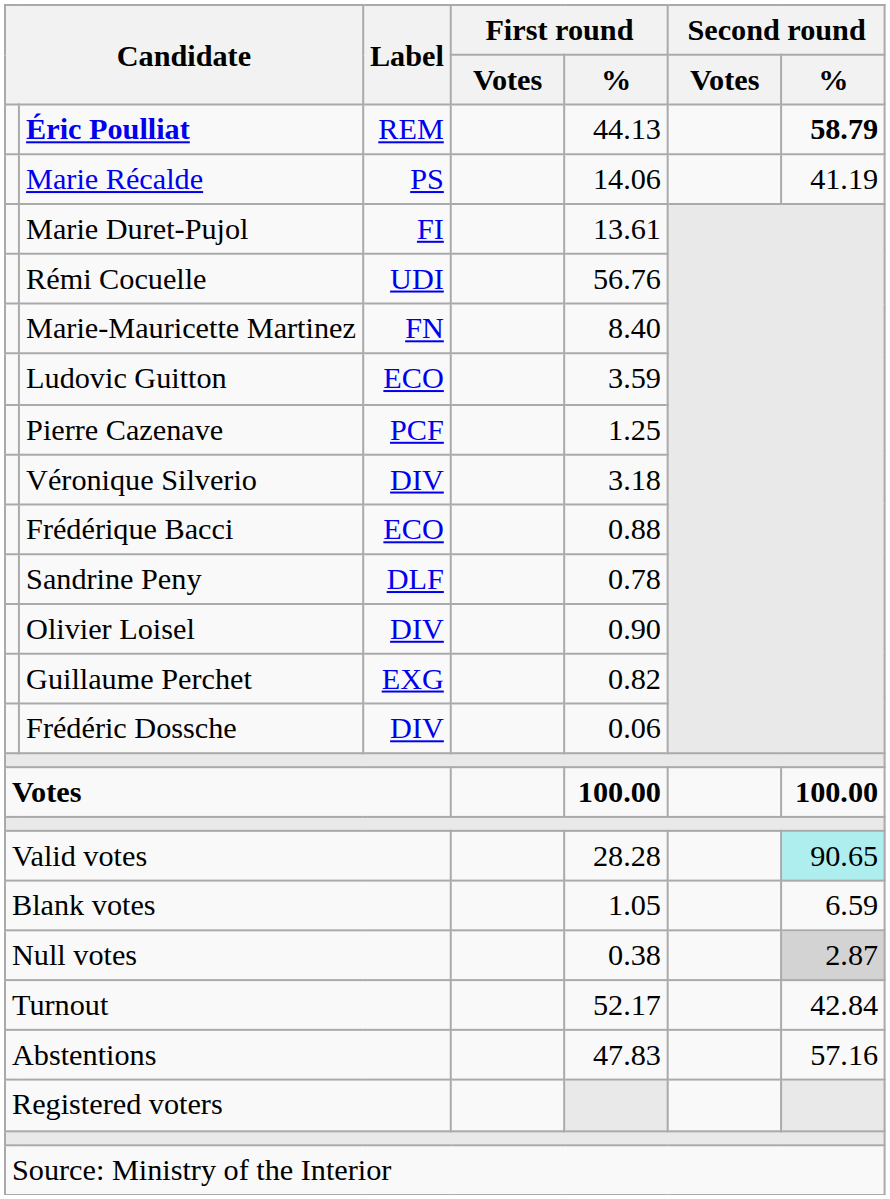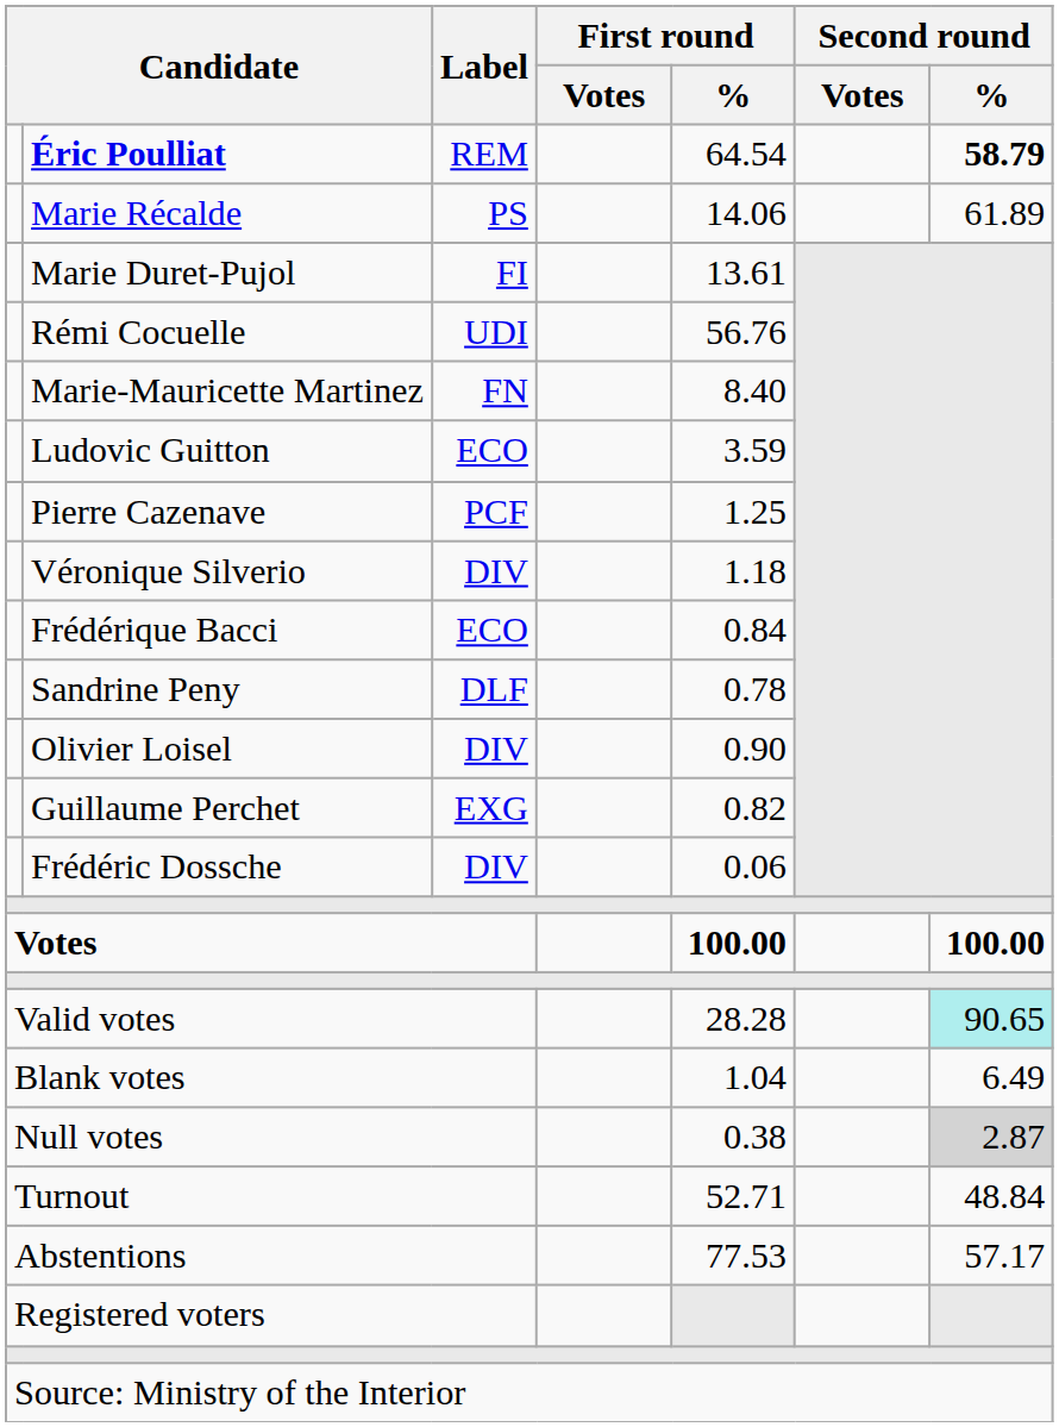Éric Poulliat | First round / %: 44.13 -> 64.54
Marie Récalde | Second round / %: 41.19 -> 61.89
Véronique Silverio | First round / %: 3.18 -> 1.18
Frédérique Bacci | First round / %: 0.88 -> 0.84
Blank votes | First round / %: 1.05 -> 1.04
Blank votes | Second round / %: 6.59 -> 6.49
Turnout | First round / %: 52.17 -> 52.71
Turnout | Second round / %: 42.84 -> 48.84
Abstentions | First round / %: 47.83 -> 77.53
Abstentions | Second round / %: 57.16 -> 57.17
